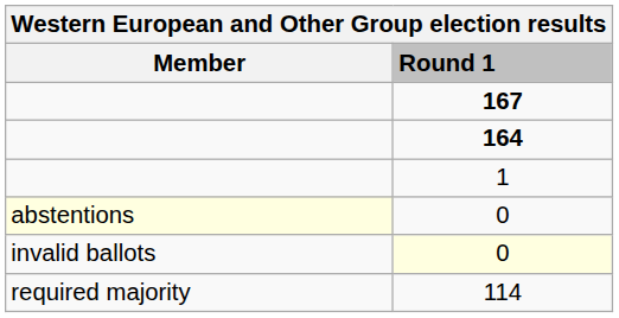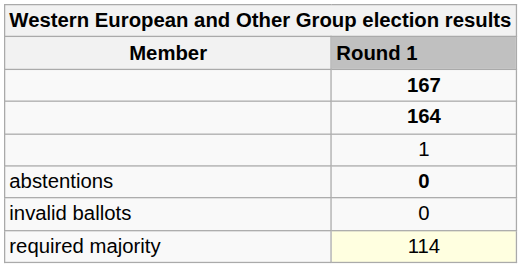abstentions / 0 | Member: lightyellow background -> no background
abstentions / 0 | Round 1: normal -> bold
invalid ballots / 0 | Round 1: lightyellow background -> no background
114 | Round 1: no background -> lightyellow background
